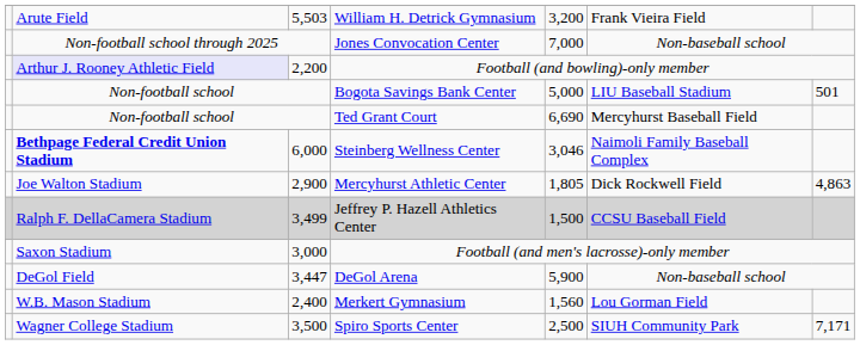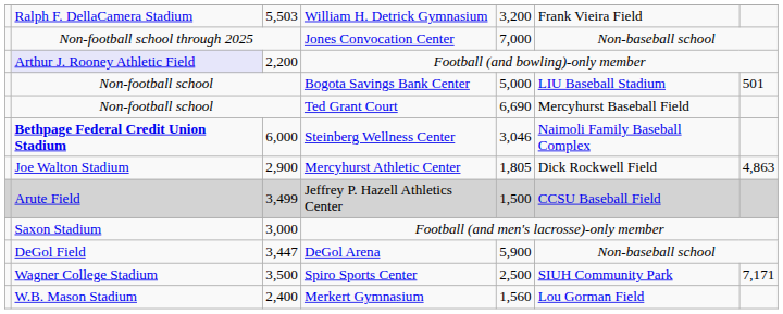William H. Detrick Gymnasium | column 2: Arute Field -> Ralph F. DellaCamera Stadium
Jeffrey P. Hazell Athletics Center | column 2: Ralph F. DellaCamera Stadium -> Arute Field
rows swapped: Merkert Gymnasium <-> Spiro Sports Center
